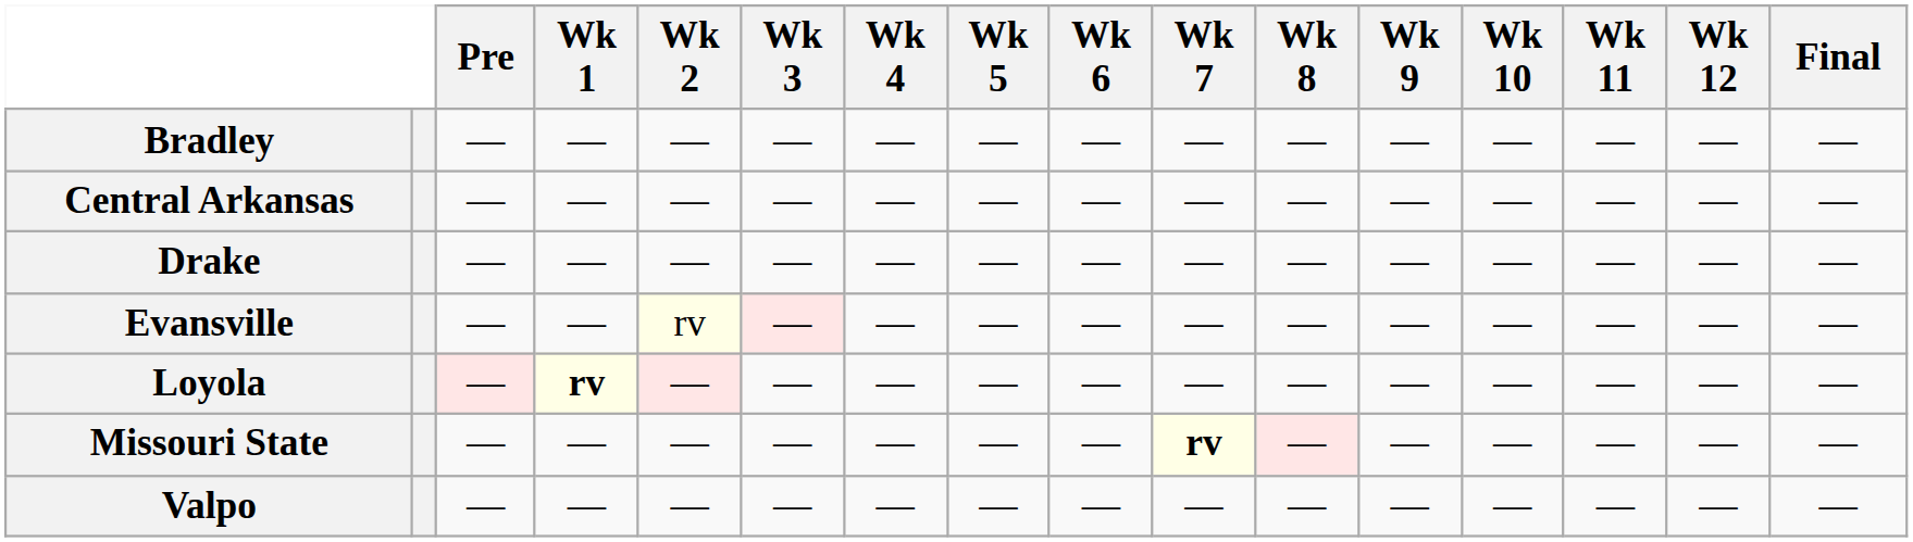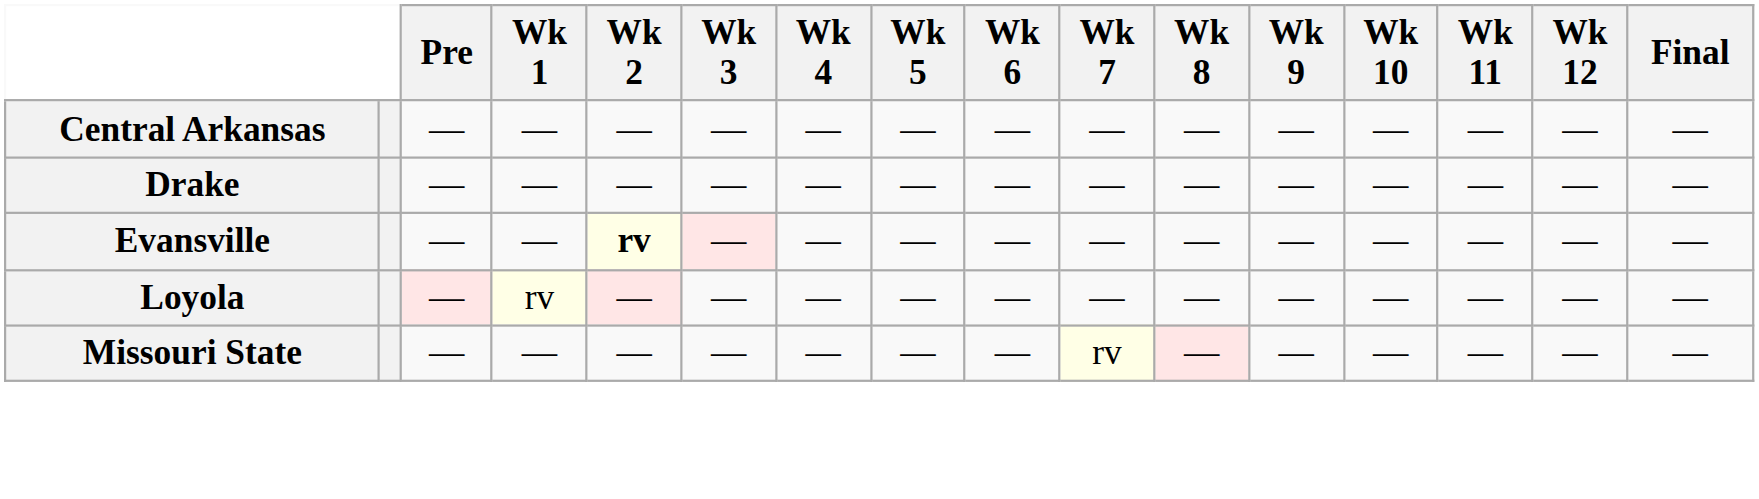- row: Bradley | — | — | — | — | — | — | — | — | — | — | — | — | — | —
Evansville | Wk 2: normal -> bold
Loyola | Wk 1: bold -> normal
Missouri State | Wk 7: bold -> normal
- row: Valpo | — | — | — | — | — | — | — | — | — | — | — | — | — | —
